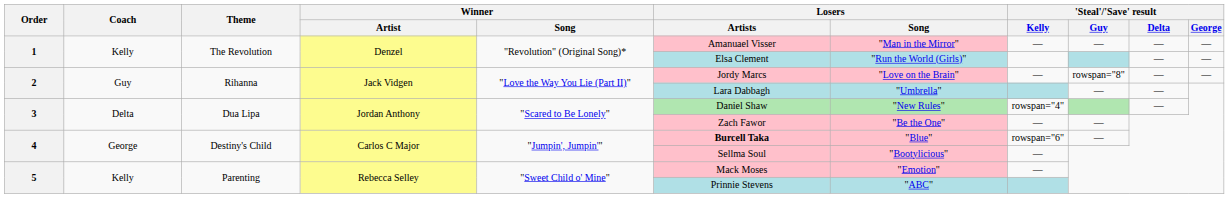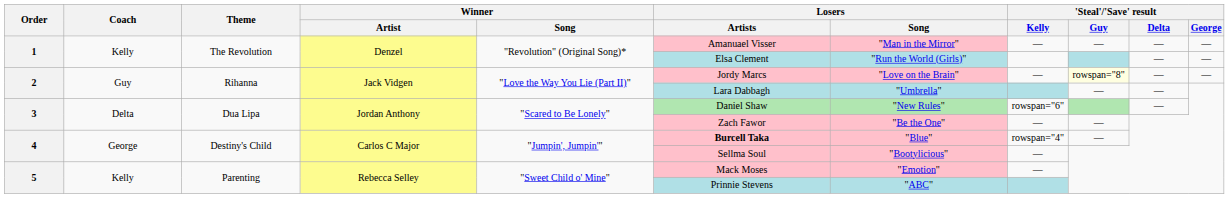row 5 | 'Steal'/'Save' result / Guy: no background -> lightyellow background
row 7 | 'Steal'/'Save' result / Kelly: rowspan="4" -> rowspan="6"
row 9 | 'Steal'/'Save' result / Kelly: rowspan="6" -> rowspan="4"
